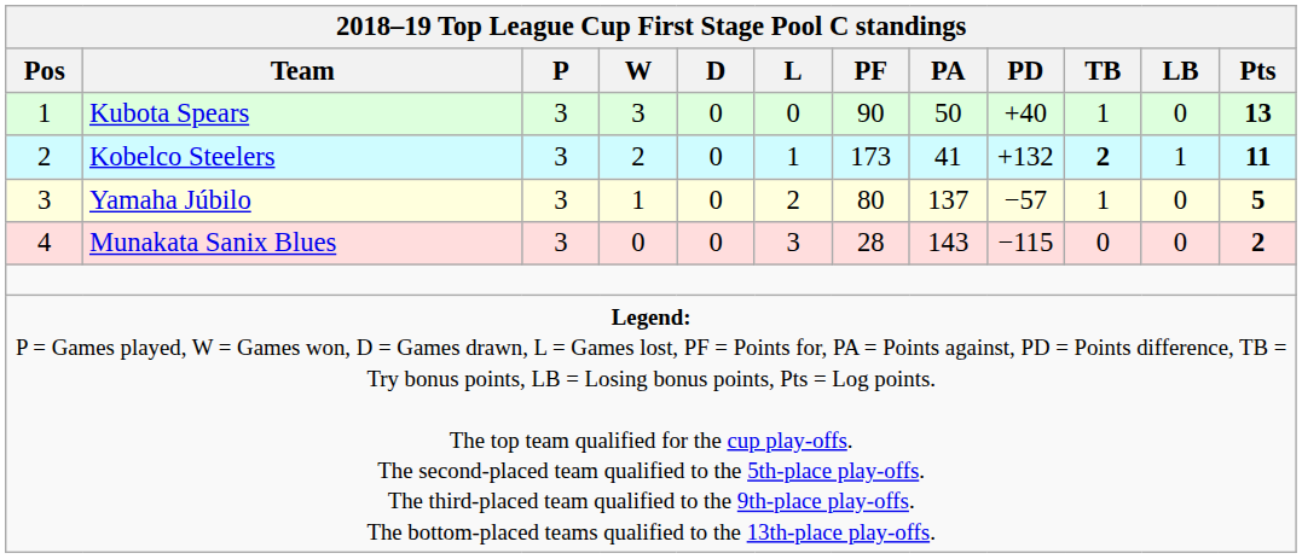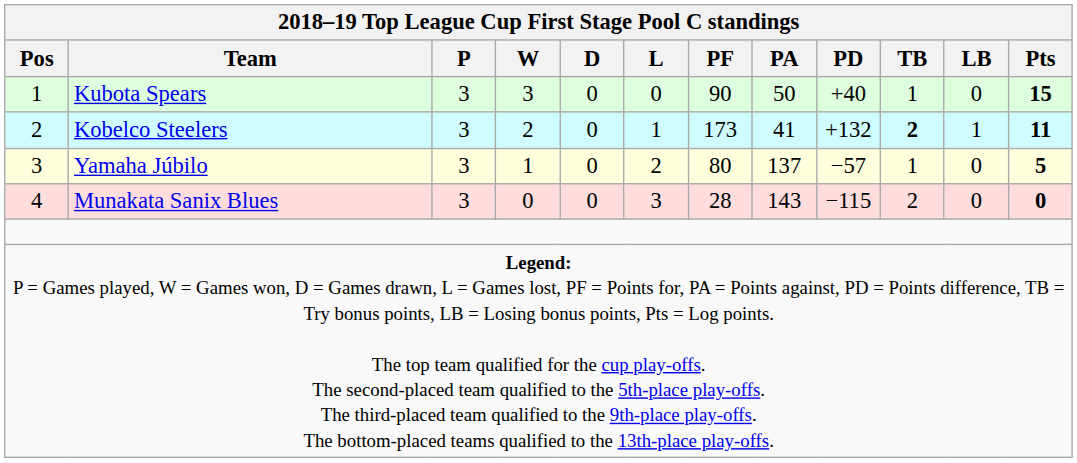Kubota Spears | Pts: 13 -> 15
Munakata Sanix Blues | TB: 0 -> 2
Munakata Sanix Blues | Pts: 2 -> 0
